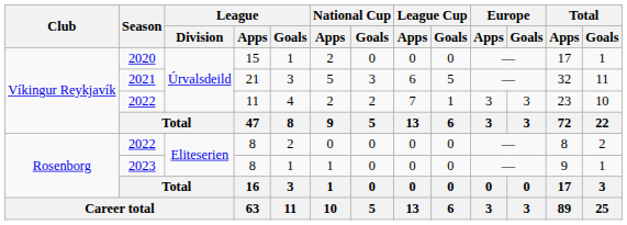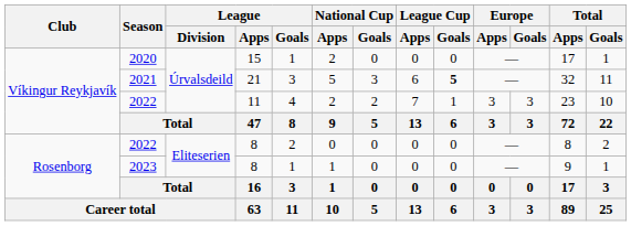2021 | League Cup / Goals: normal -> bold
